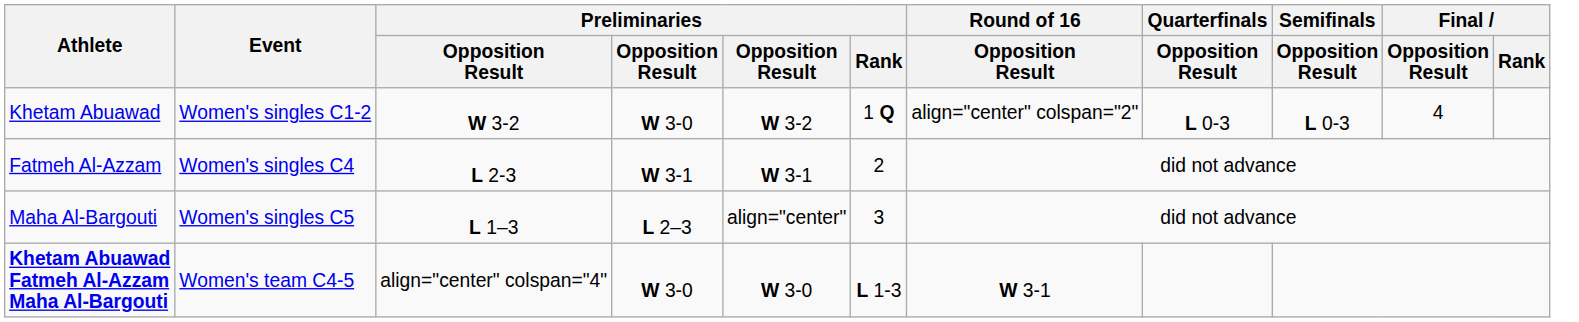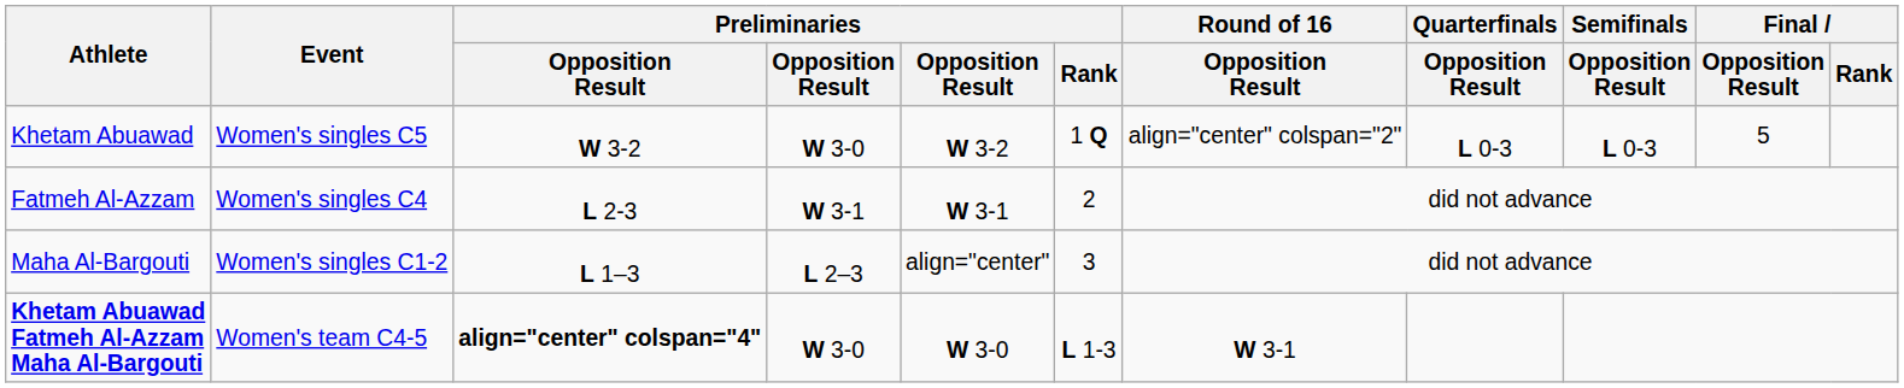Khetam Abuawad | Event: Women's singles C1-2 -> Women's singles C5
Khetam Abuawad | Final / Opposition Result: 4 -> 5
Maha Al-Bargouti | Event: Women's singles C5 -> Women's singles C1-2
Khetam Abuawad Fatmeh Al-Azzam Maha Al-Bargouti | column 3: normal -> bold
